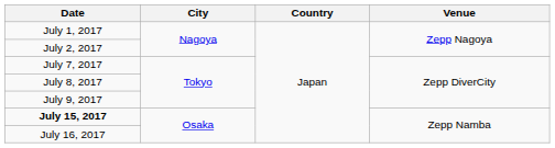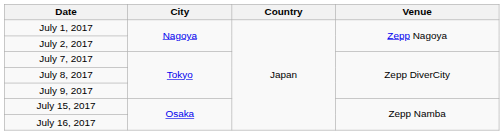July 15, 2017 | Date: bold -> normal
